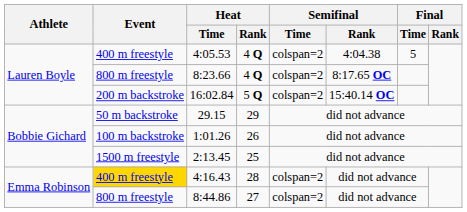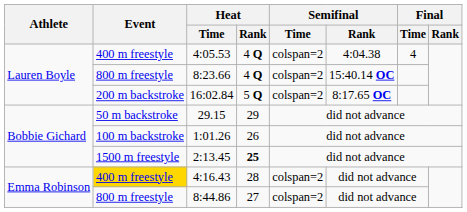4:05.53 | Final / Time: 5 -> 4
8:23.66 | Semifinal / Rank: 8:17.65 OC -> 15:40.14 OC
16:02.84 | Semifinal / Rank: 15:40.14 OC -> 8:17.65 OC
2:13.45 | Heat / Rank: normal -> bold
